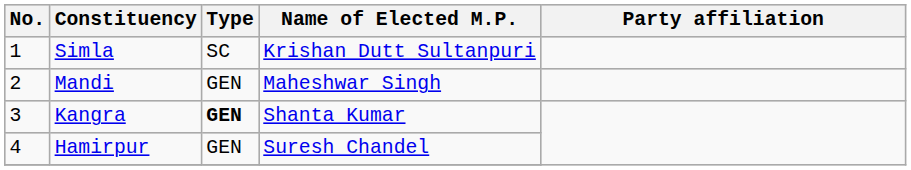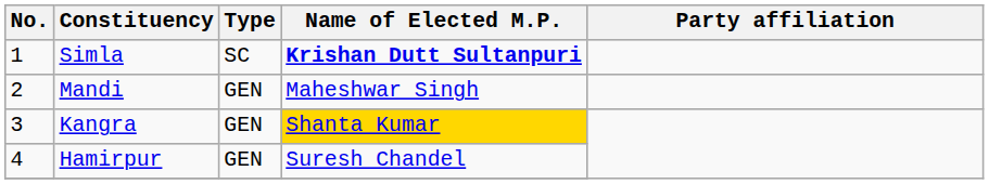Simla | Name of Elected M.P.: normal -> bold
Kangra | Type: bold -> normal
Kangra | Name of Elected M.P.: no background -> gold background
